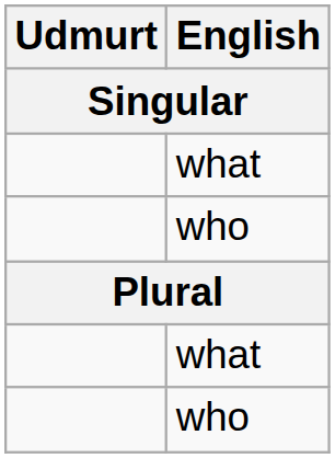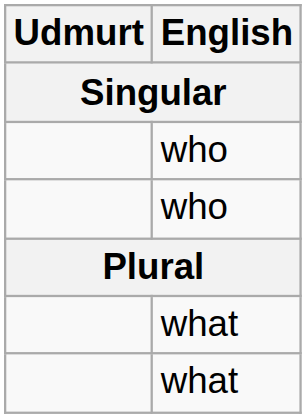row 3 | English: what -> who
row 7 | English: who -> what
